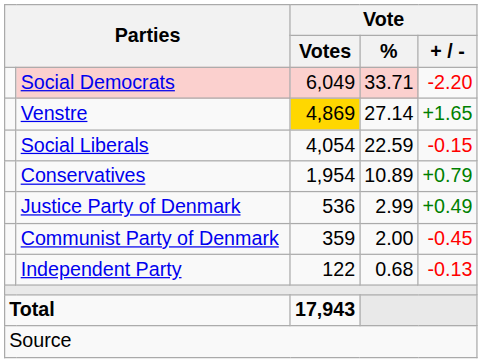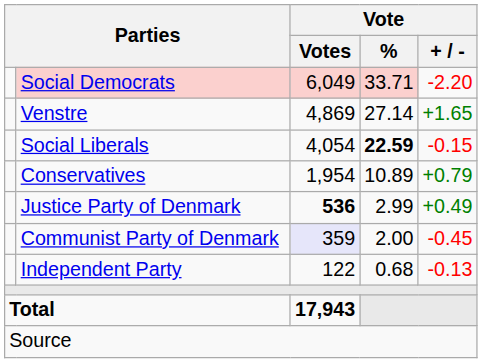Venstre | Vote / Votes: gold background -> no background
Social Liberals | Vote / %: normal -> bold
Justice Party of Denmark | Vote / Votes: normal -> bold
Communist Party of Denmark | Vote / Votes: no background -> lavender background
